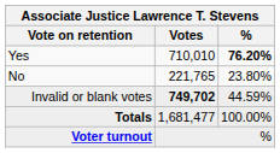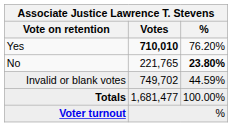Yes | Votes: normal -> bold
Yes | %: bold -> normal
No | %: normal -> bold
Invalid or blank votes | Votes: bold -> normal
